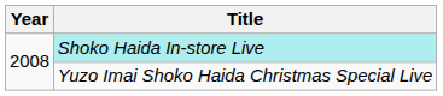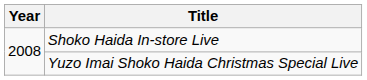Shoko Haida In-store Live | Title: paleturquoise background -> no background
